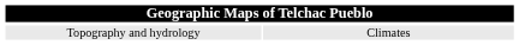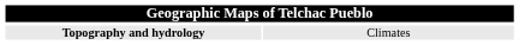row 2 | column 1: normal -> bold
